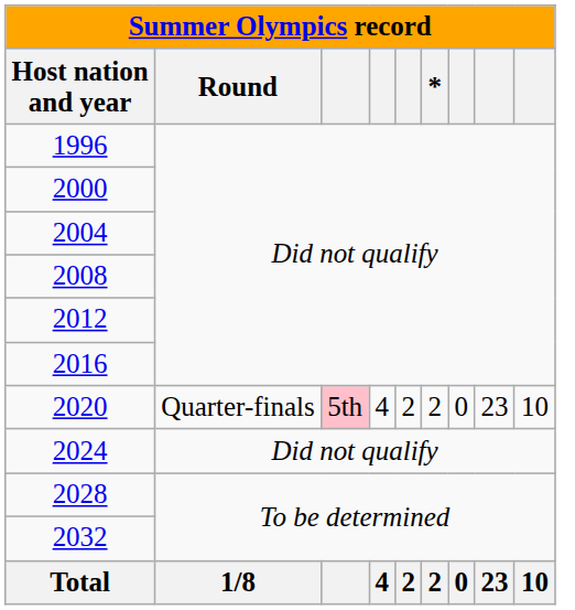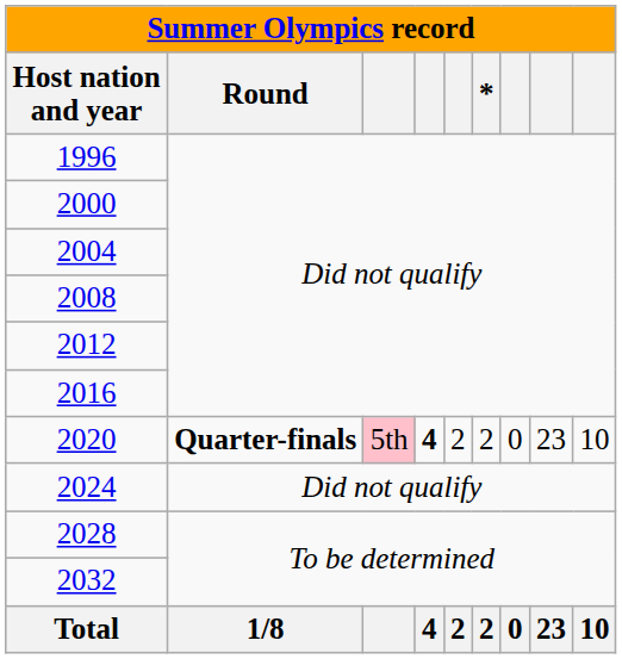2020 | Round: normal -> bold
2020 | column 4: normal -> bold
